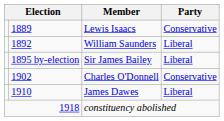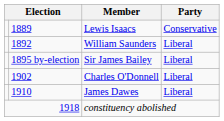Charles O'Donnell | Party: Conservative -> Liberal
